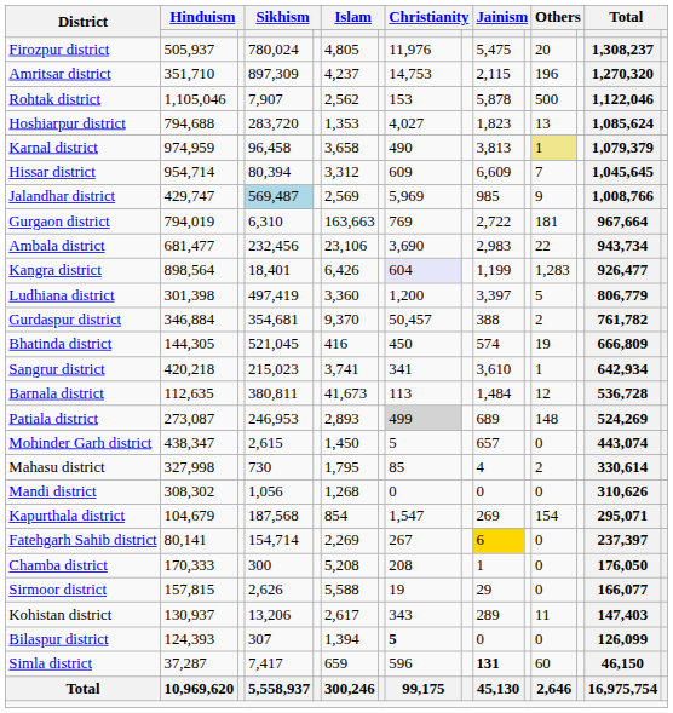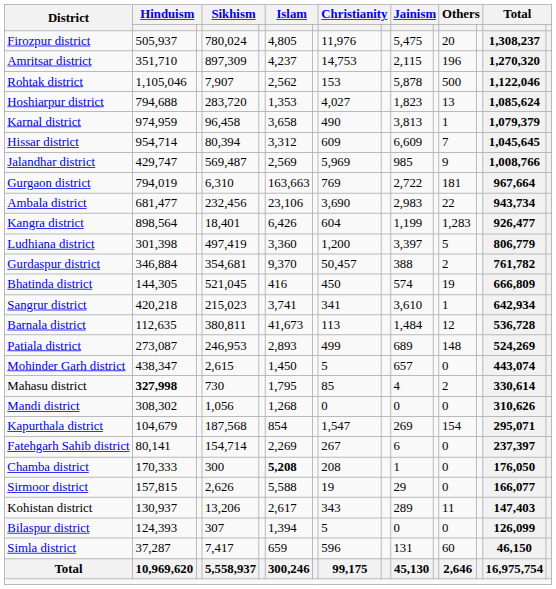Karnal district | column 12: khaki background -> no background
Jalandhar district | column 4: lightblue background -> no background
Kangra district | column 8: lavender background -> no background
Patiala district | column 8: lightgrey background -> no background
Mahasu district | column 2: normal -> bold
Fatehgarh Sahib district | column 10: gold background -> no background
Chamba district | column 6: normal -> bold
Bilaspur district | column 8: bold -> normal
Simla district | column 10: bold -> normal
